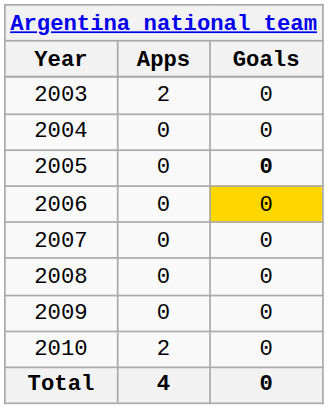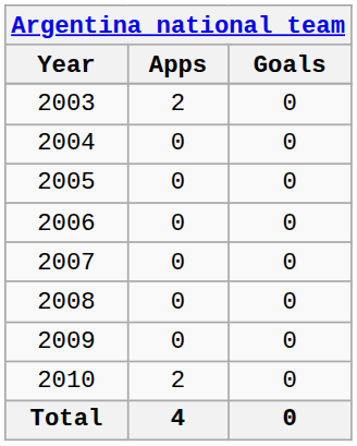2005 | Goals: bold -> normal
2006 | Goals: gold background -> no background
